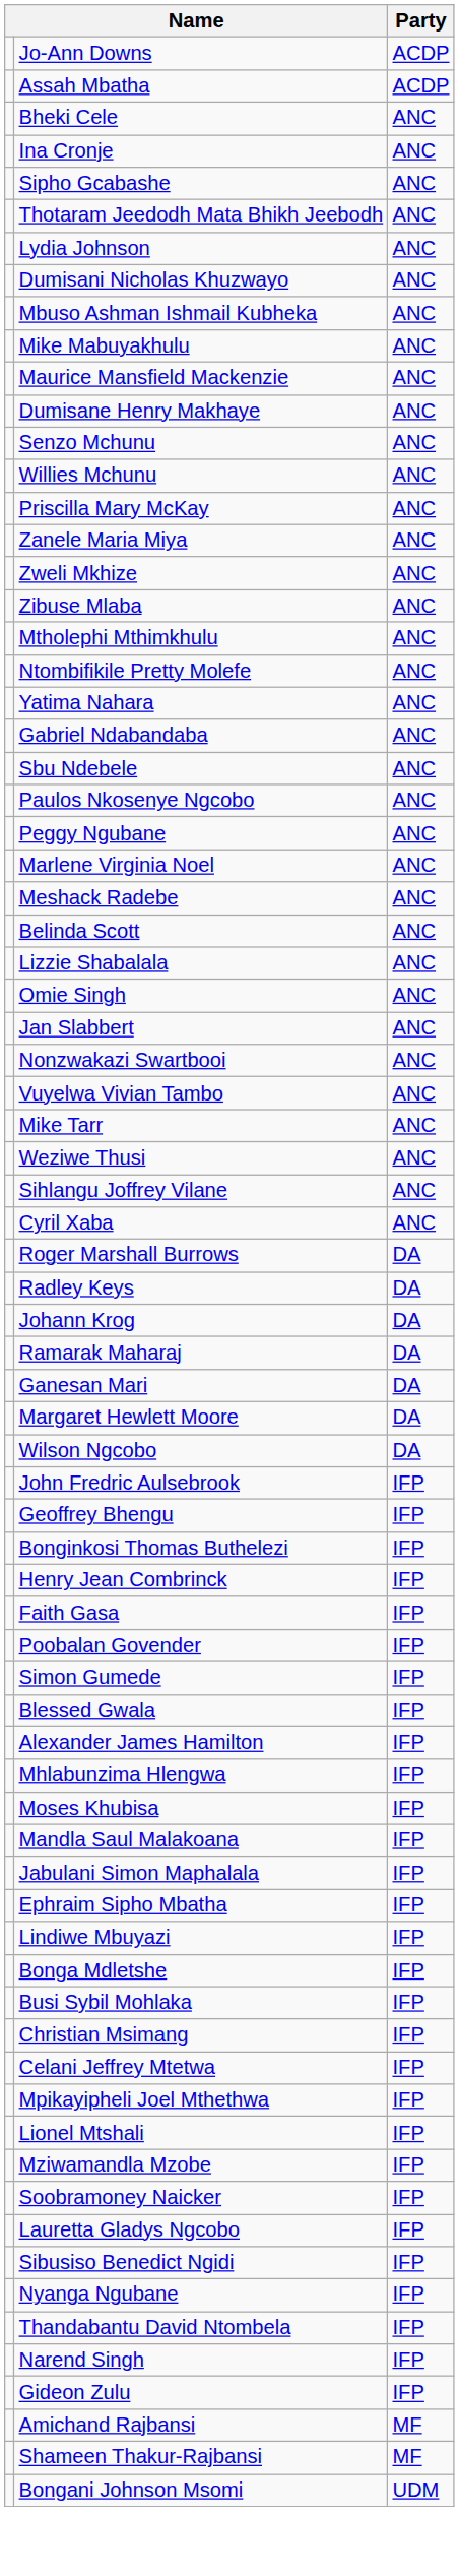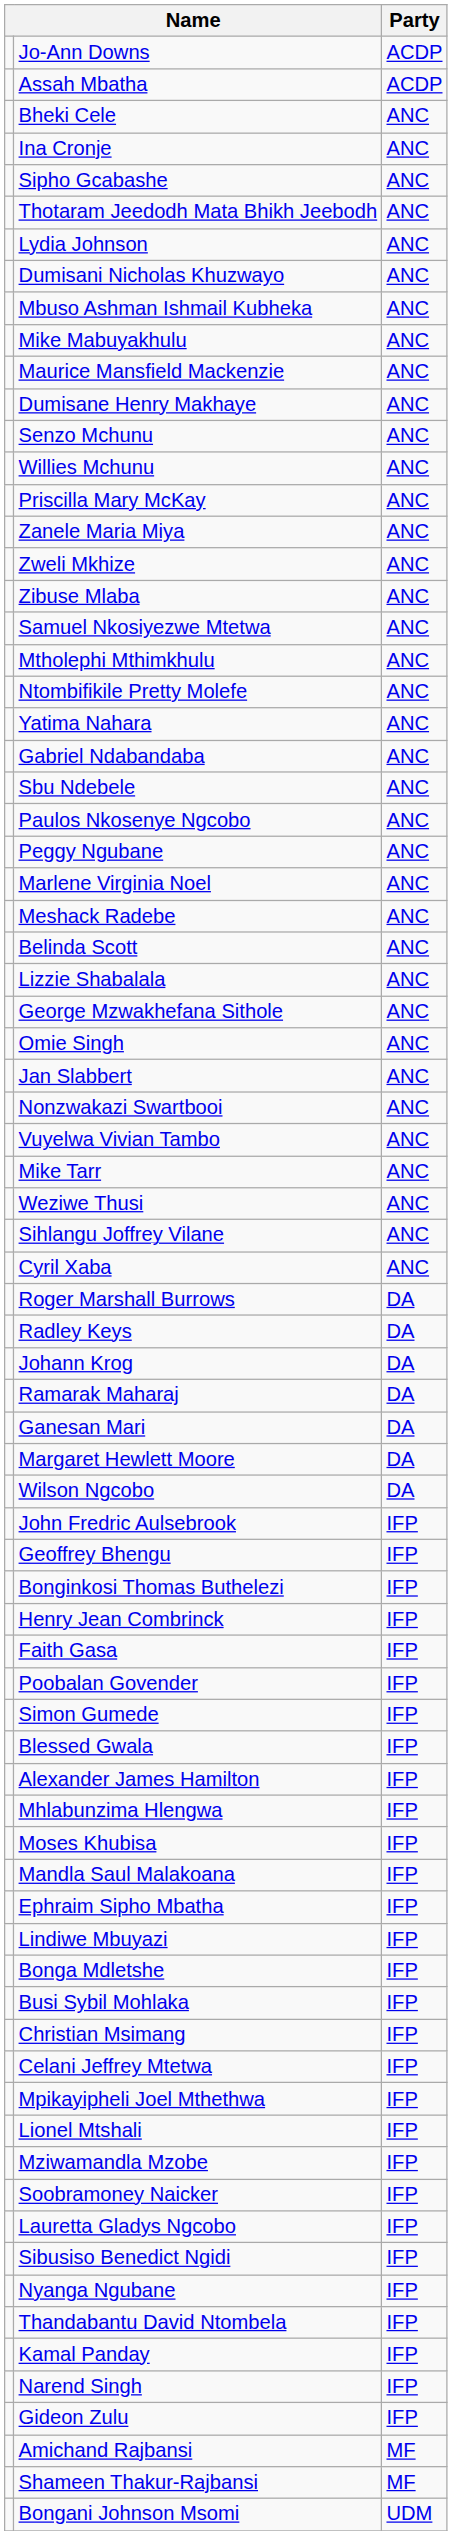+ row: Samuel Nkosiyezwe Mtetwa | ANC
+ row: George Mzwakhefana Sithole | ANC
- row: Jabulani Simon Maphalala | IFP
+ row: Kamal Panday | IFP
